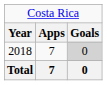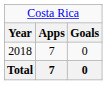2018 | column 3: lightgrey background -> no background
